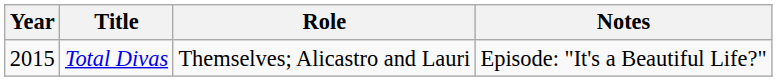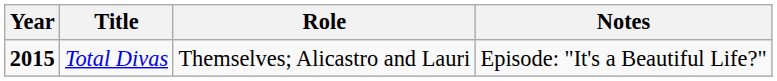row 2 | Year: normal -> bold
